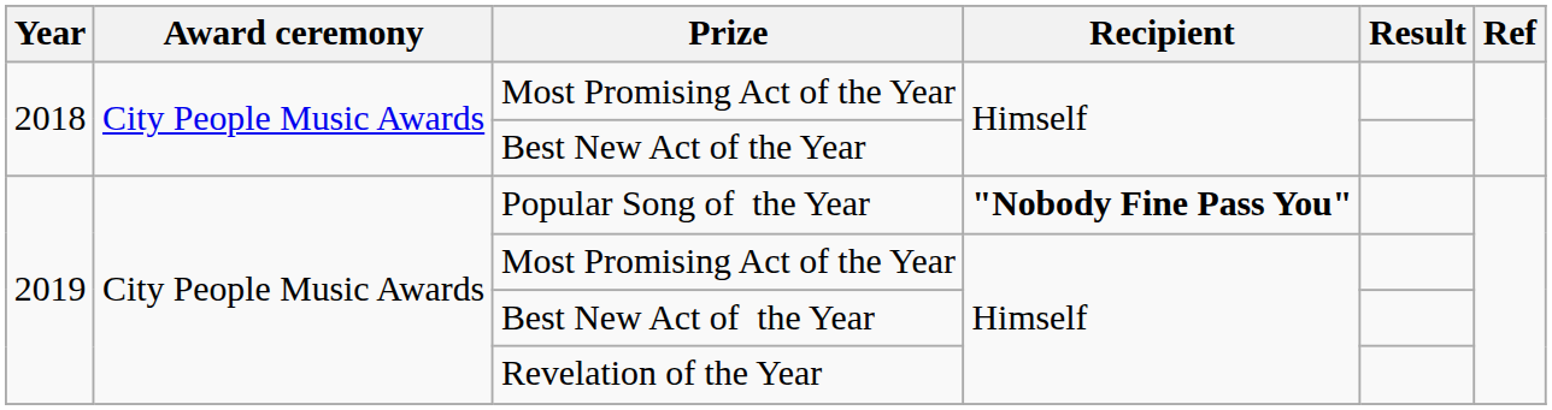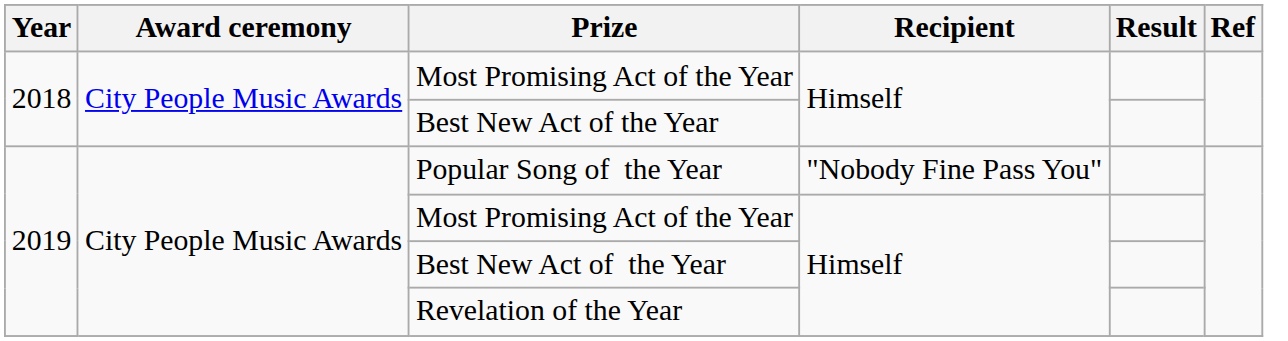Popular Song of the Year | Recipient: bold -> normal
